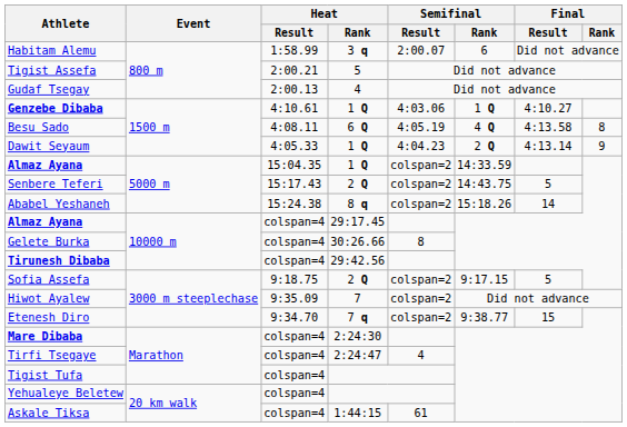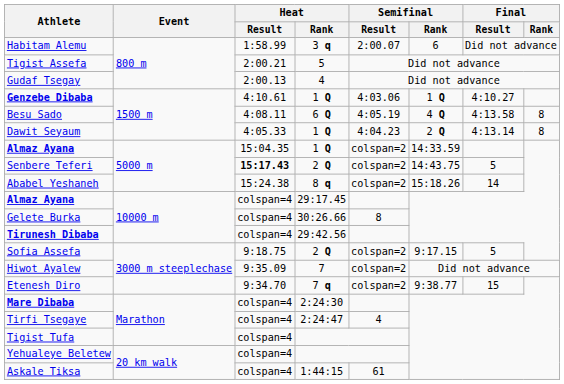Dawit Seyaum | Final / Rank: 9 -> 8
Senbere Teferi | Heat / Result: normal -> bold
